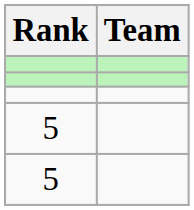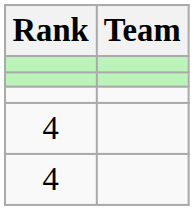row 5 | Rank: 5 -> 4
row 6 | Rank: 5 -> 4
